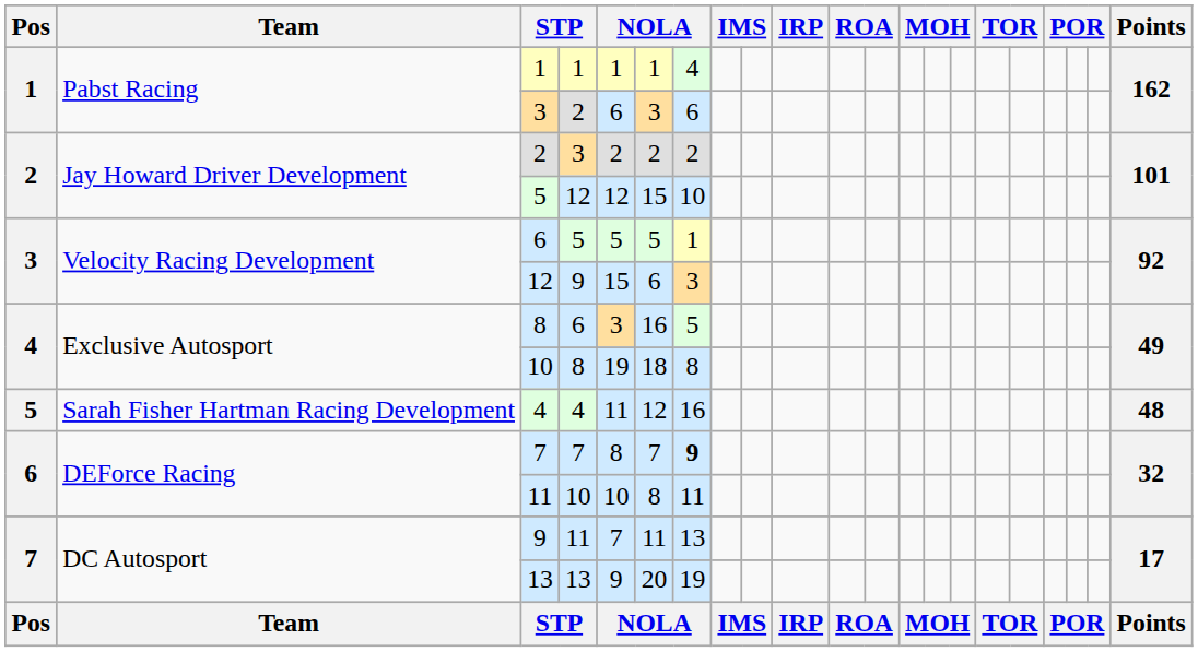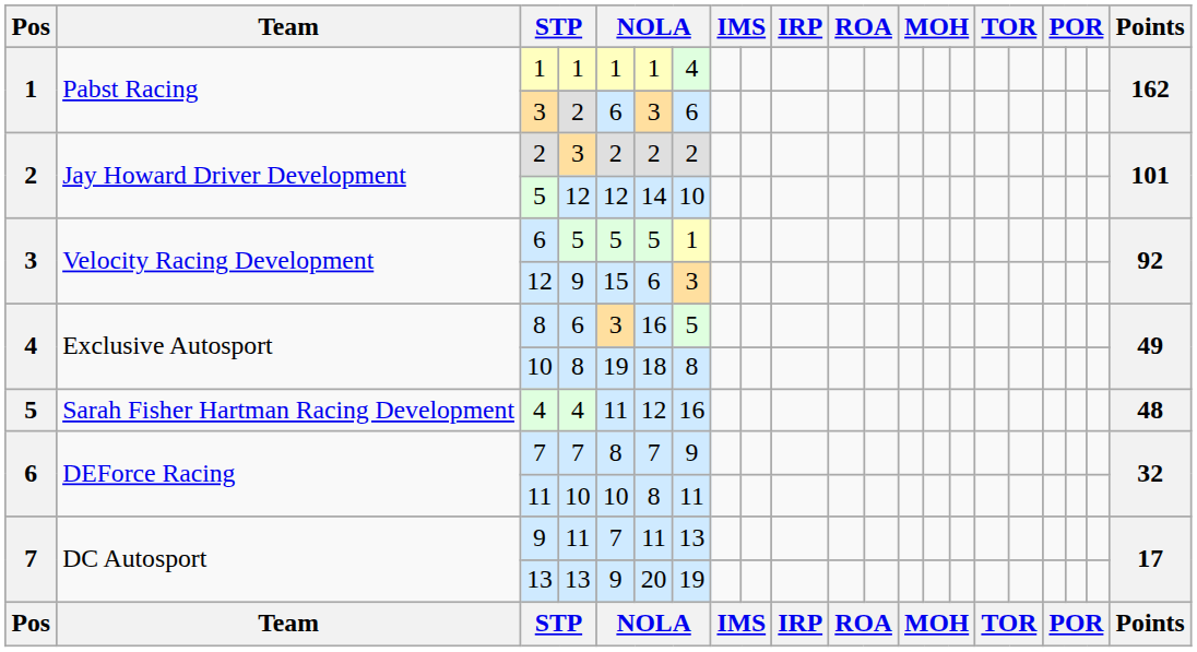row 5 | column 6: 15 -> 14
row 11 | column 7: bold -> normal
